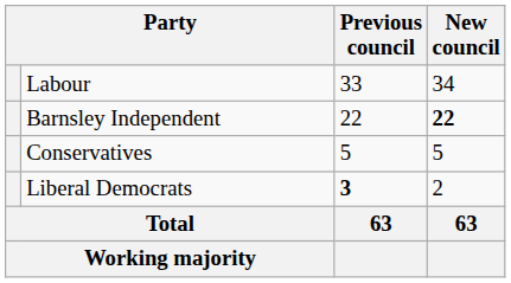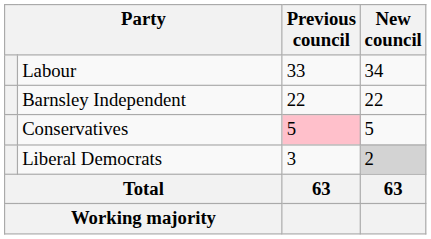Barnsley Independent | New council: bold -> normal
Conservatives | Previous council: no background -> pink background
Liberal Democrats | Previous council: bold -> normal
Liberal Democrats | New council: no background -> lightgrey background
